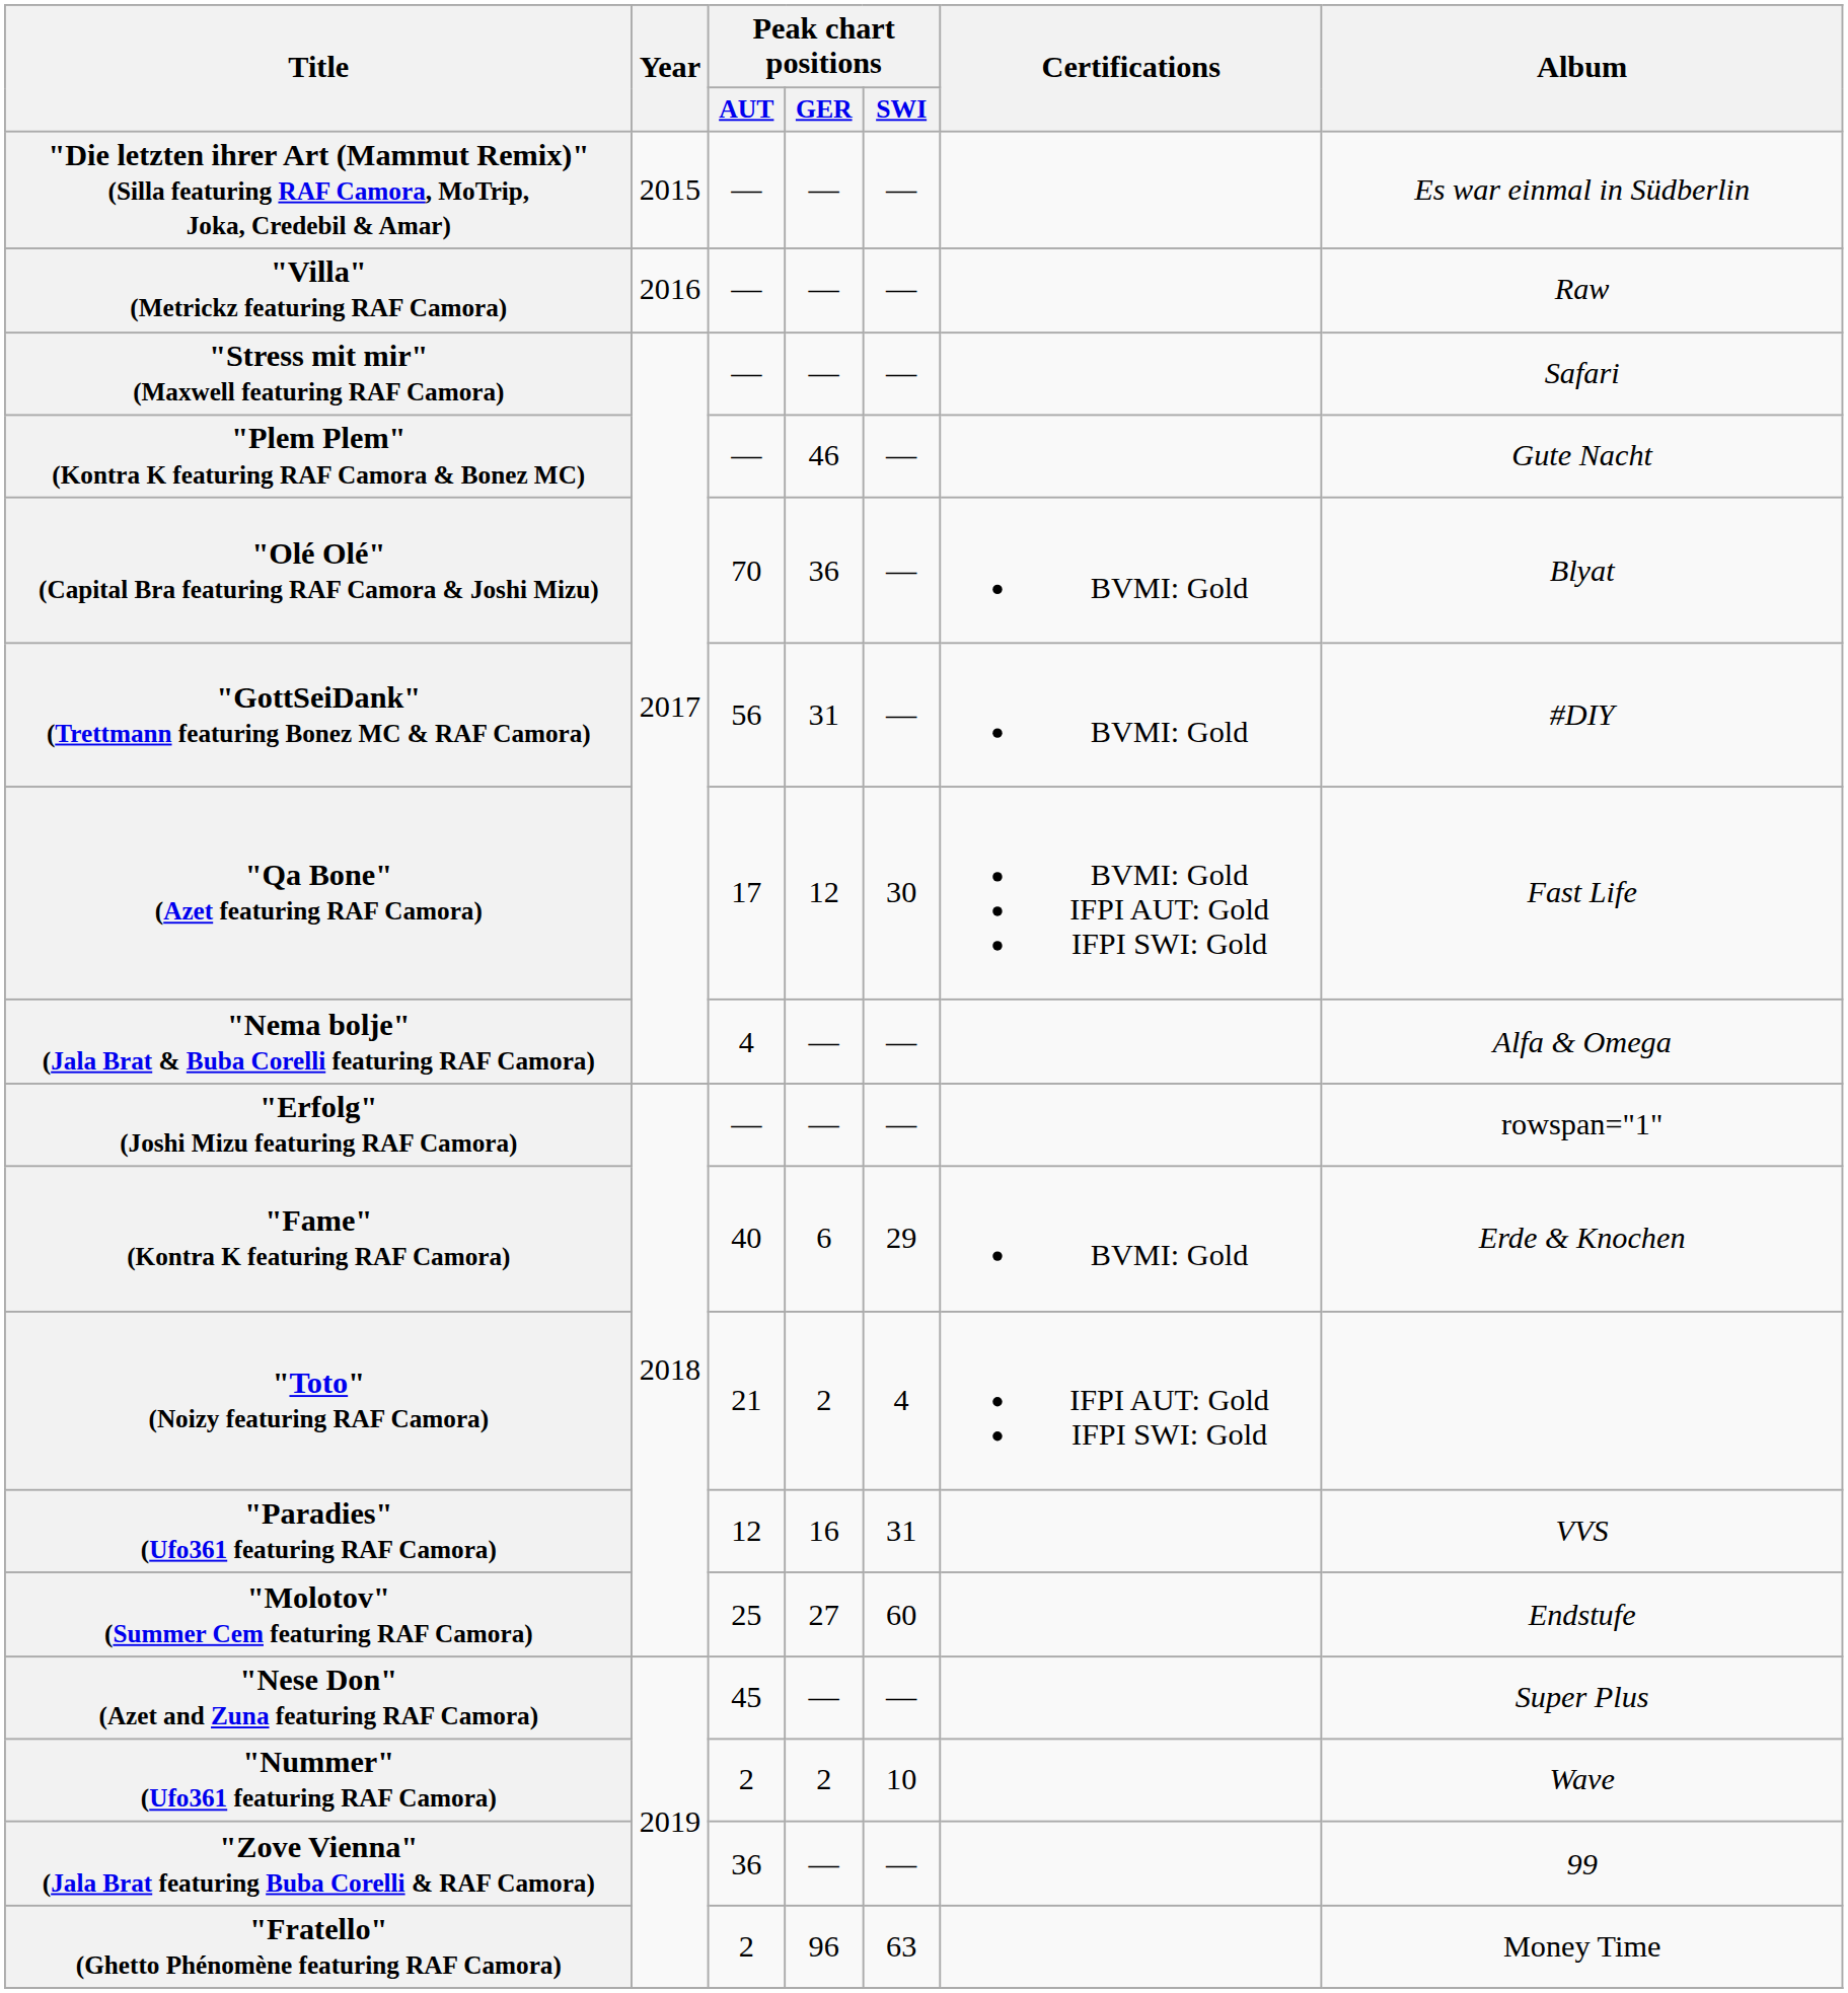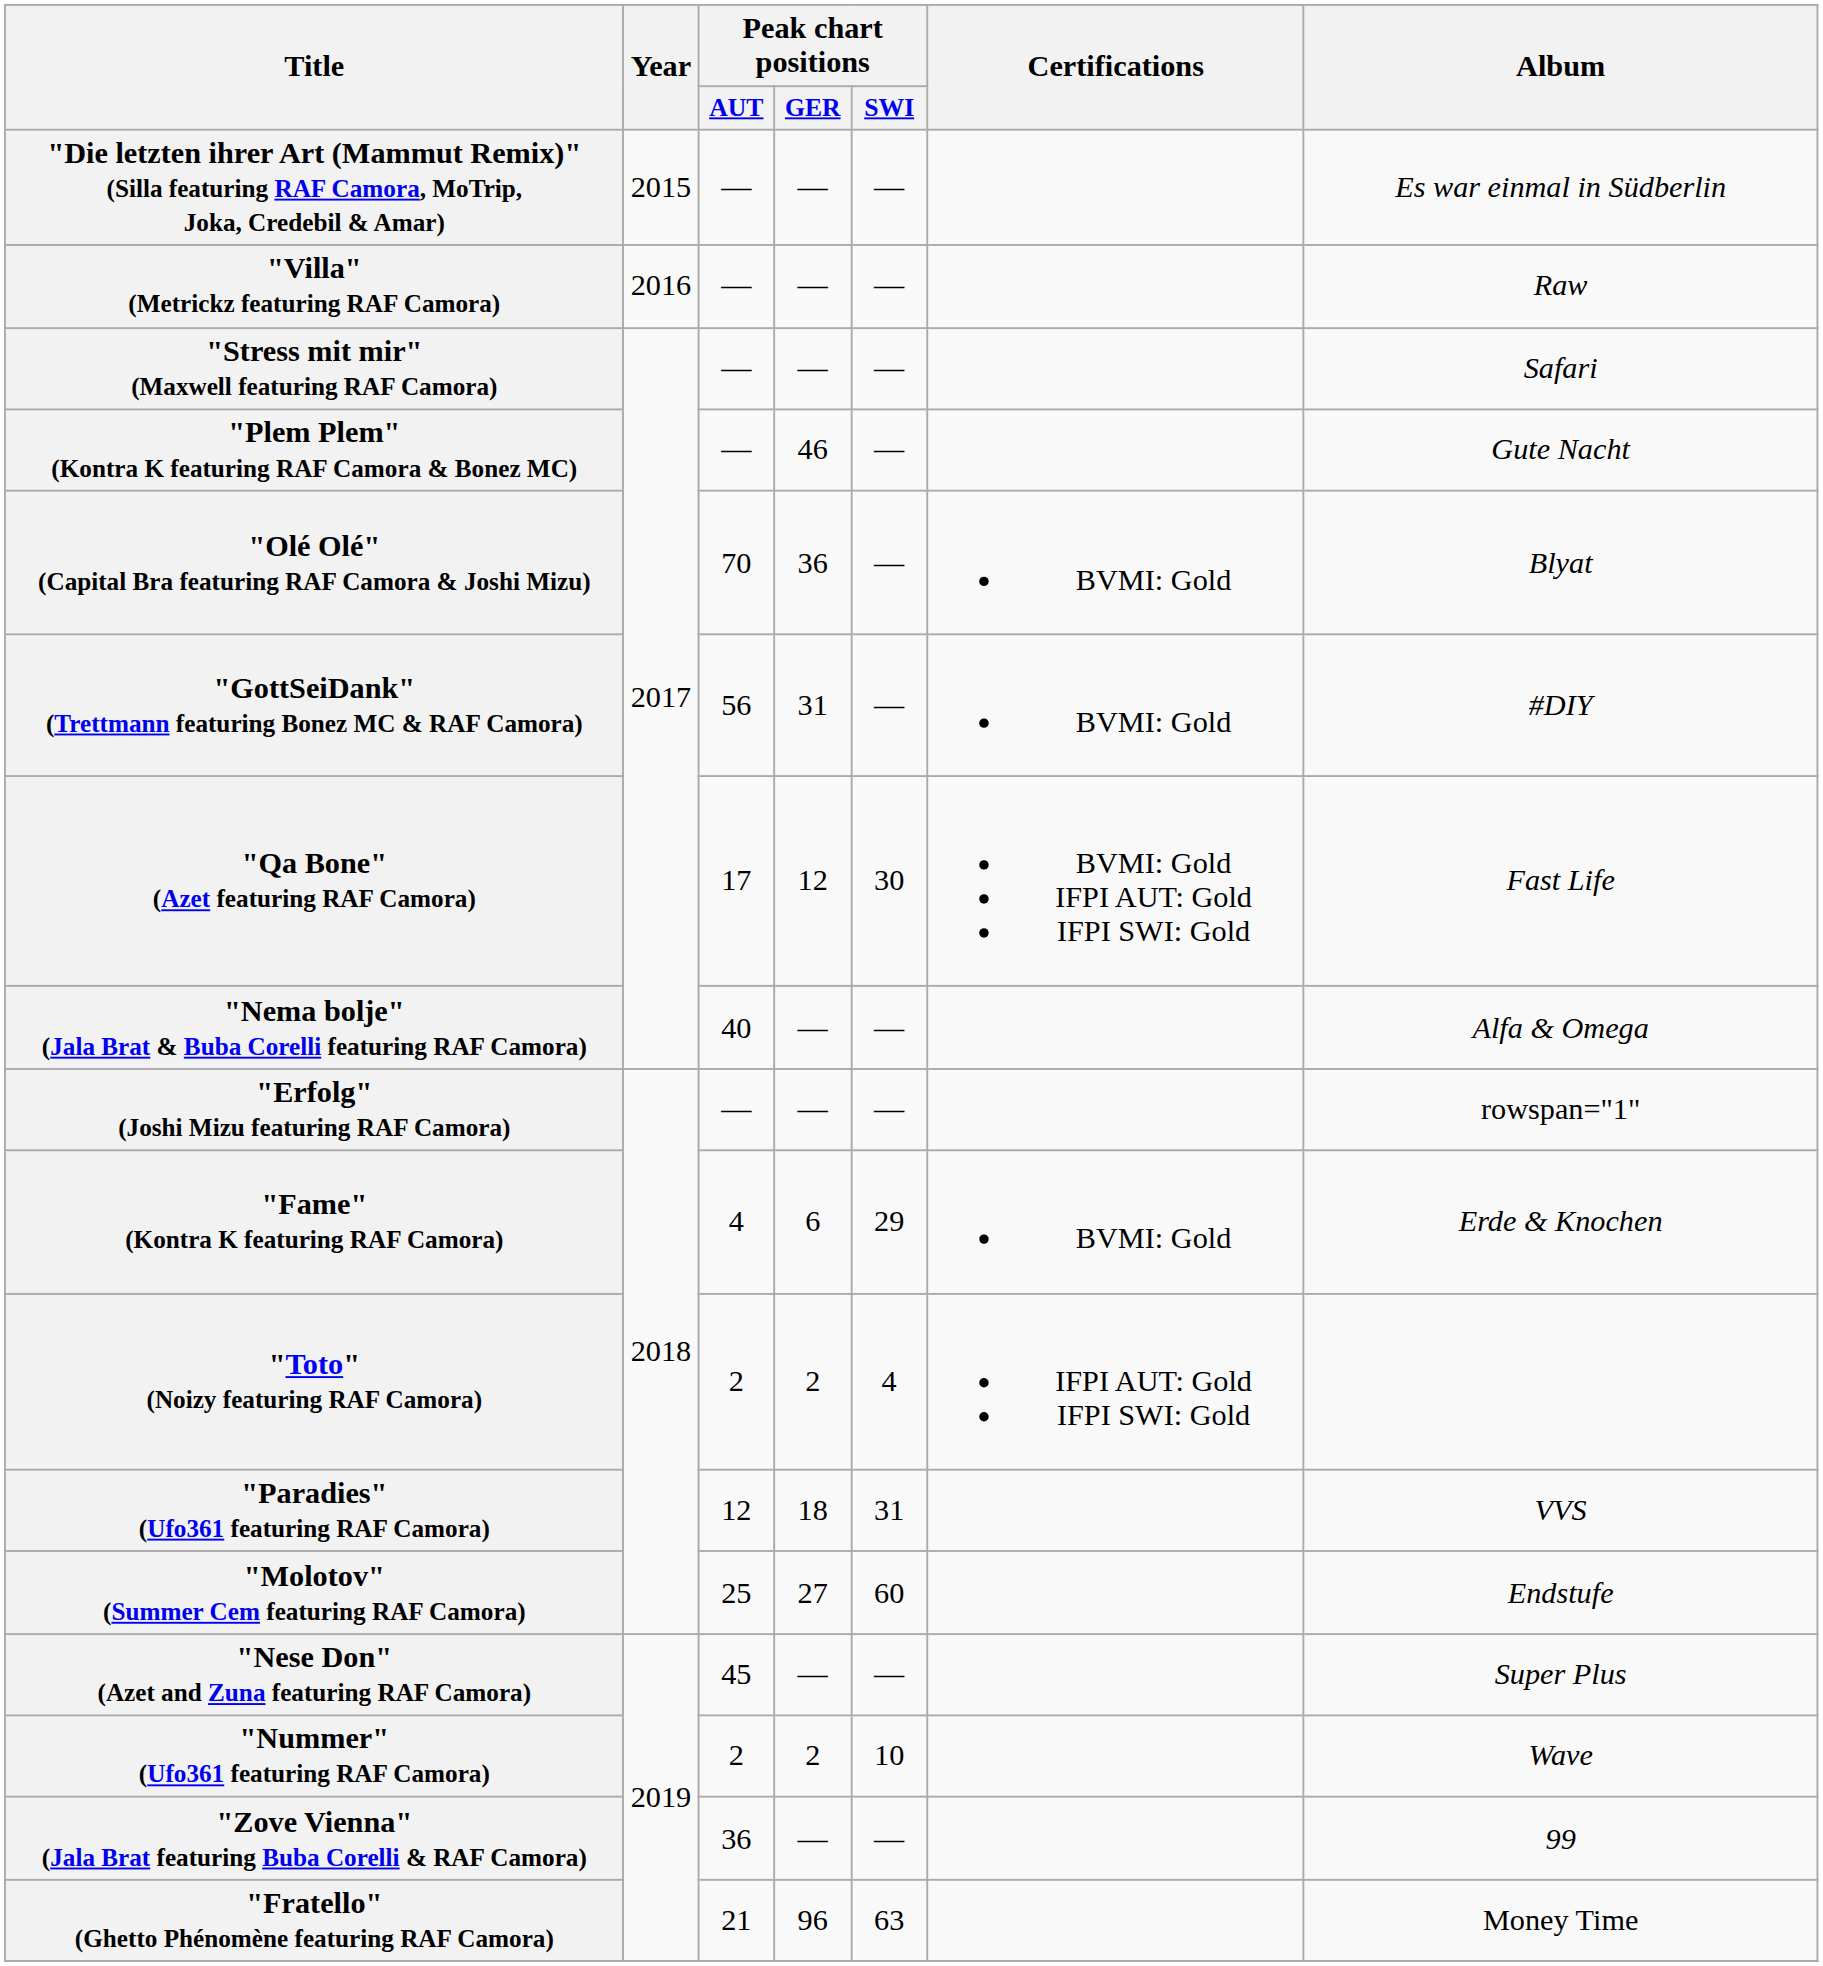"Nema bolje" (Jala Brat & Buba Corelli featuring RAF Camora) | Peak chart positions / AUT: 4 -> 40
"Fame" (Kontra K featuring RAF Camora) | Peak chart positions / AUT: 40 -> 4
"Toto" (Noizy featuring RAF Camora) | Peak chart positions / AUT: 21 -> 2
"Paradies" (Ufo361 featuring RAF Camora) | Peak chart positions / GER: 16 -> 18
"Fratello" (Ghetto Phénomène featuring RAF Camora) | Peak chart positions / AUT: 2 -> 21
